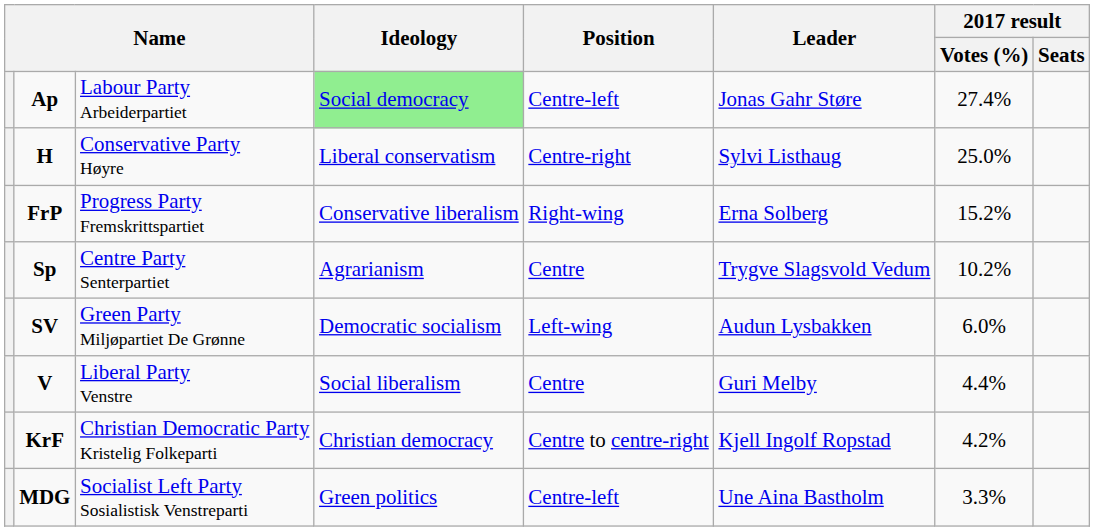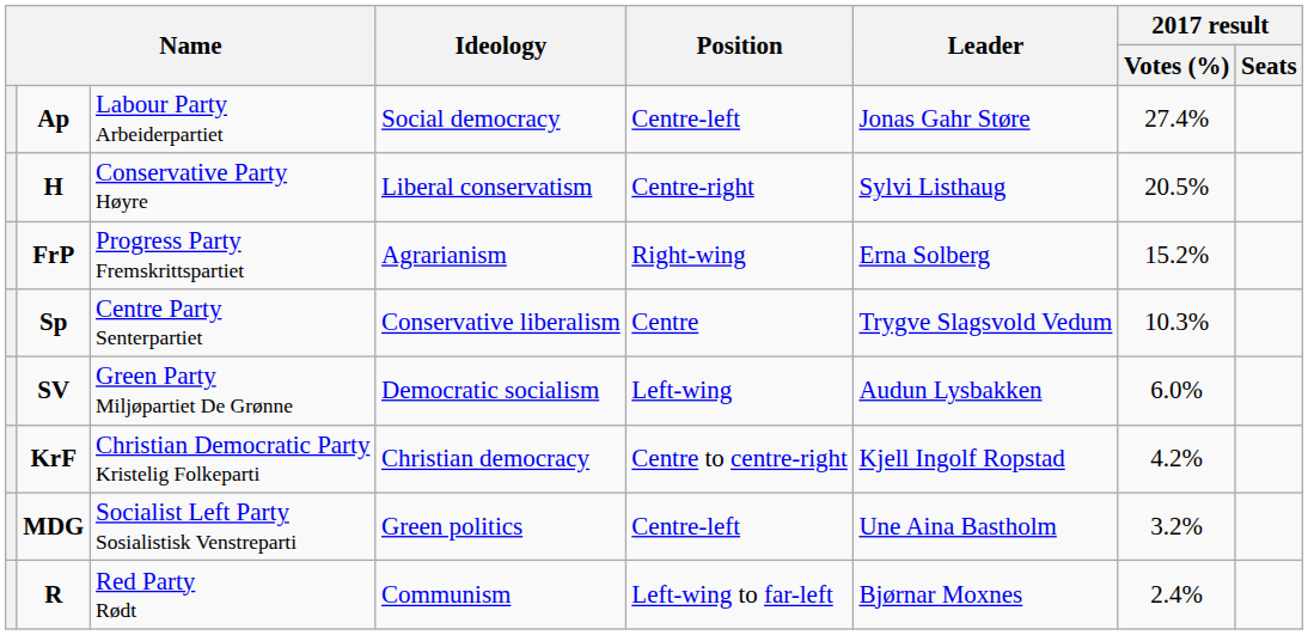Ap | Ideology: lightgreen background -> no background
H | 2017 result / Votes (%): 25.0% -> 20.5%
FrP | Ideology: Conservative liberalism -> Agrarianism
Sp | Ideology: Agrarianism -> Conservative liberalism
Sp | 2017 result / Votes (%): 10.2% -> 10.3%
- row: V | Liberal Party Venstre | Social liberalism | Centre | Guri Melby | 4.4%
MDG | 2017 result / Votes (%): 3.3% -> 3.2%
+ row: R | Red Party Rødt | Communism | Left-wing to far-left | Bjørnar Moxnes | 2.4%
